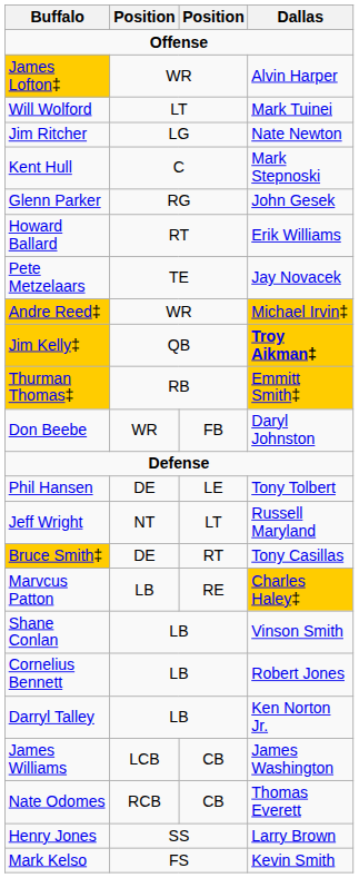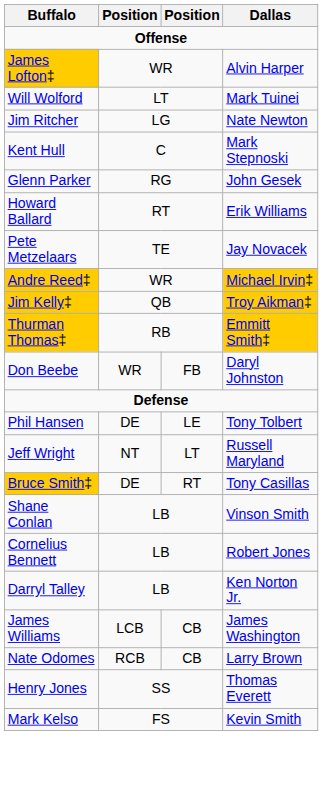Jim Kelly‡ | Dallas: bold -> normal
- row: Marvcus Patton | LB | RE | Charles Haley‡
Nate Odomes | Dallas: Thomas Everett -> Larry Brown
Henry Jones | Dallas: Larry Brown -> Thomas Everett
